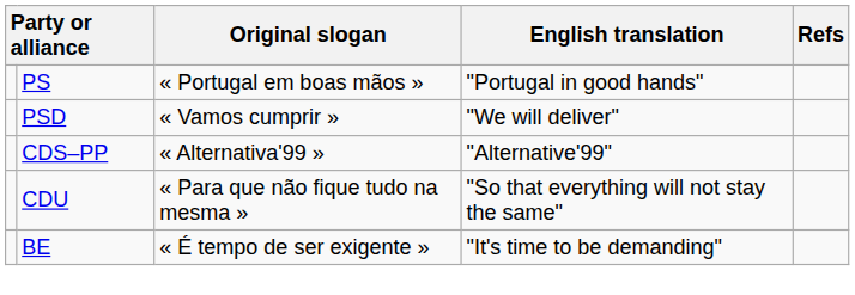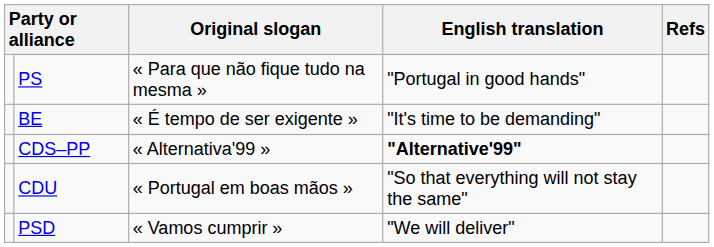PS | Original slogan: « Portugal em boas mãos » -> « Para que não fique tudo na mesma »
rows swapped: PSD <-> BE
CDS–PP | English translation: normal -> bold
CDU | Original slogan: « Para que não fique tudo na mesma » -> « Portugal em boas mãos »
